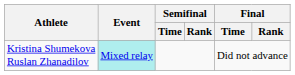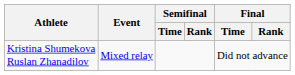Kristina Shumekova Ruslan Zhanadilov | Event: paleturquoise background -> no background
